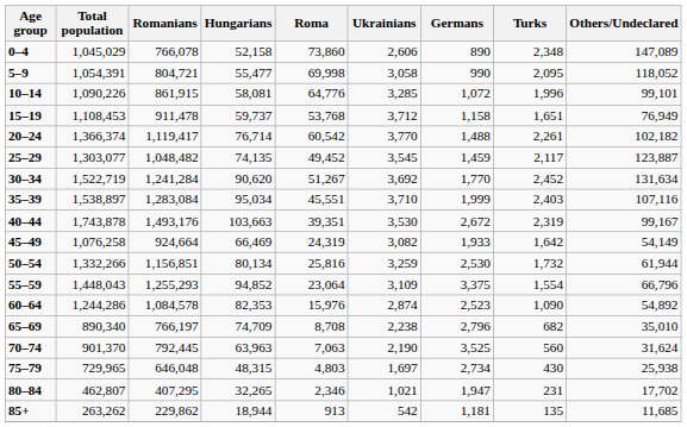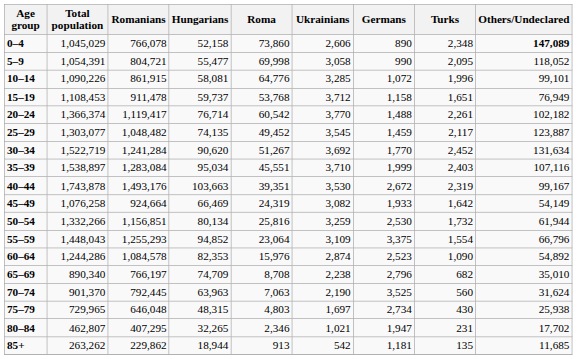0–4 | Others/Undeclared: normal -> bold
